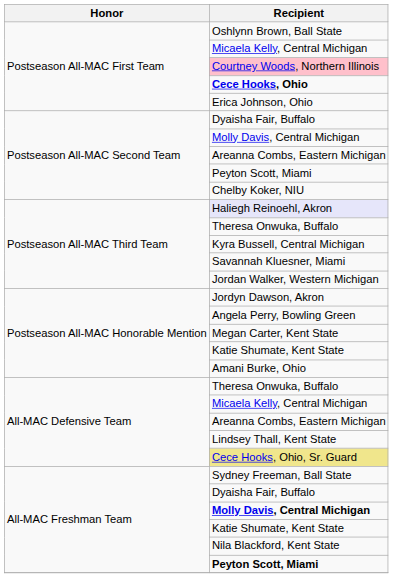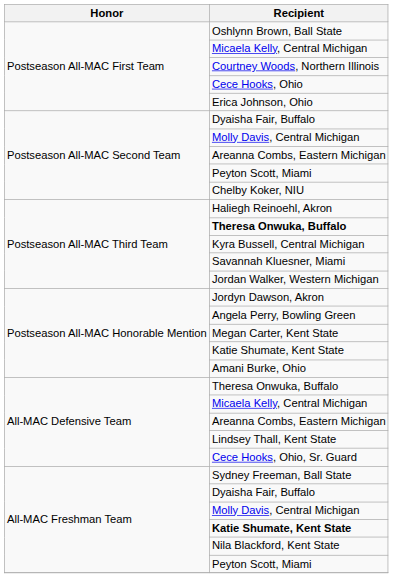row 4 | Recipient: pink background -> no background
row 5 | Recipient: bold -> normal
row 12 | Recipient: lavender background -> no background
row 13 | Recipient: normal -> bold
row 26 | Recipient: khaki background -> no background
row 29 | Recipient: bold -> normal
row 30 | Recipient: normal -> bold
row 32 | Recipient: bold -> normal
